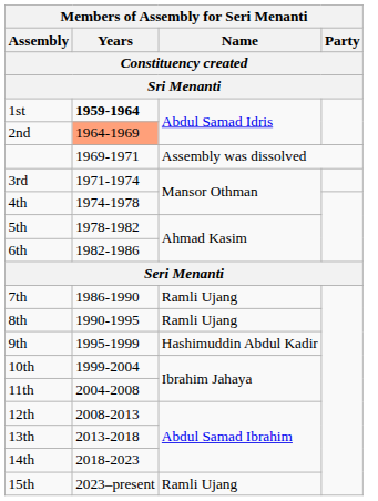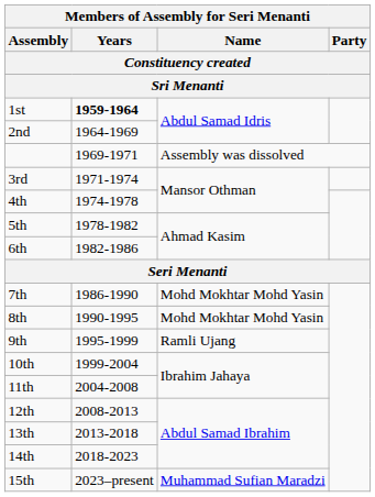2nd | Years: lightsalmon background -> no background
7th | Name: Ramli Ujang -> Mohd Mokhtar Mohd Yasin
8th | Name: Ramli Ujang -> Mohd Mokhtar Mohd Yasin
9th | Name: Hashimuddin Abdul Kadir -> Ramli Ujang
15th | Name: Ramli Ujang -> Muhammad Sufian Maradzi
